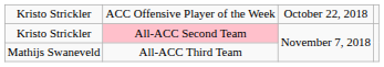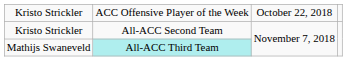row 2 | column 2: pink background -> no background
row 3 | column 2: no background -> paleturquoise background
